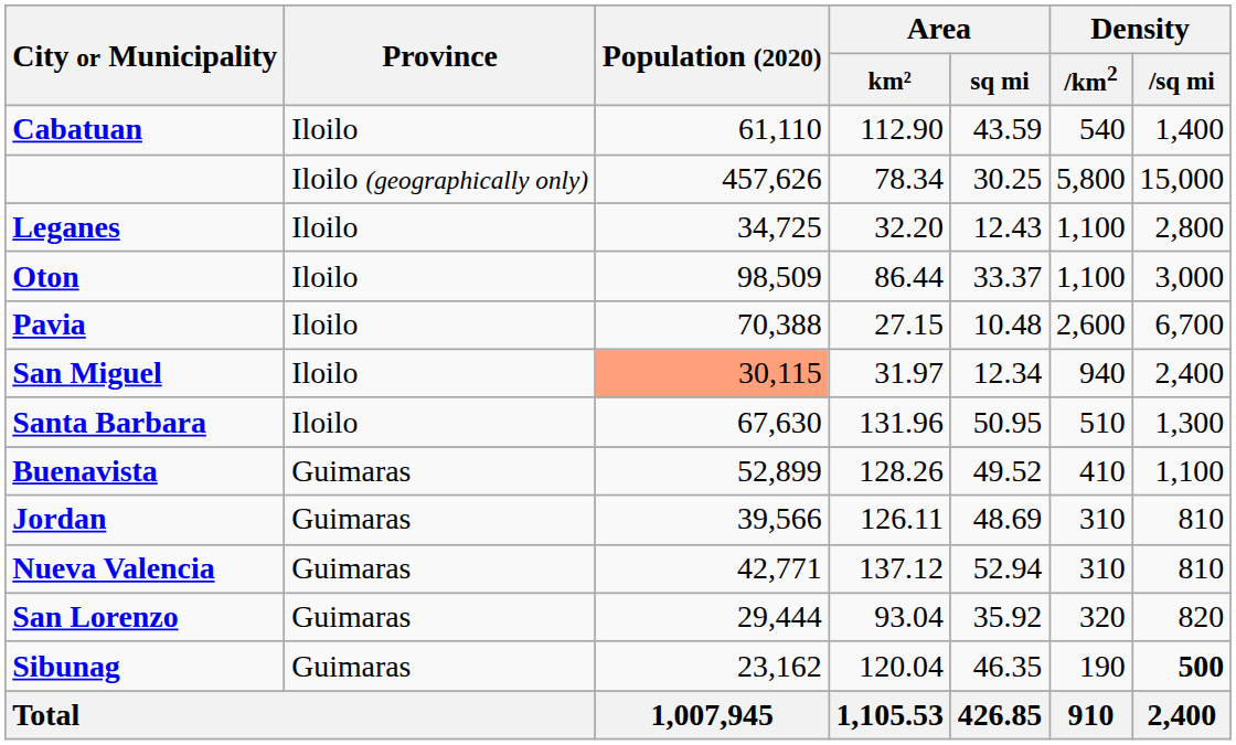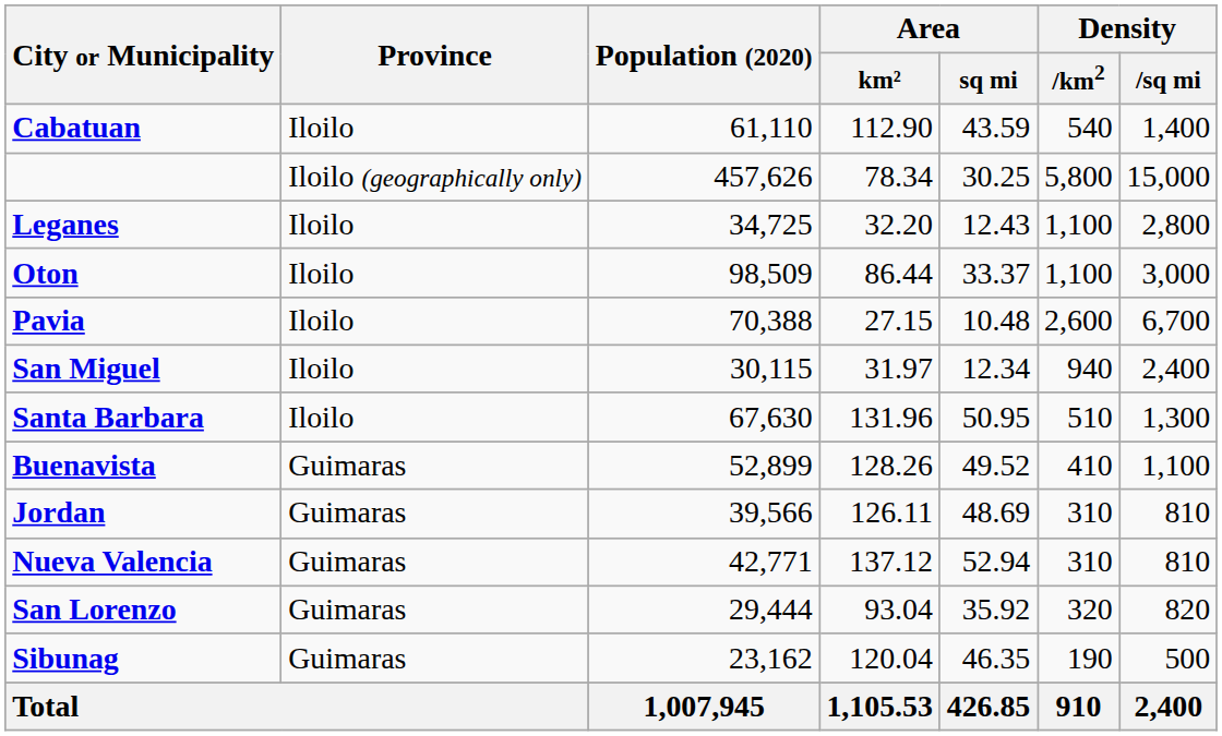San Miguel | Population (2020): lightsalmon background -> no background
Sibunag | Density / sq mi: bold -> normal
